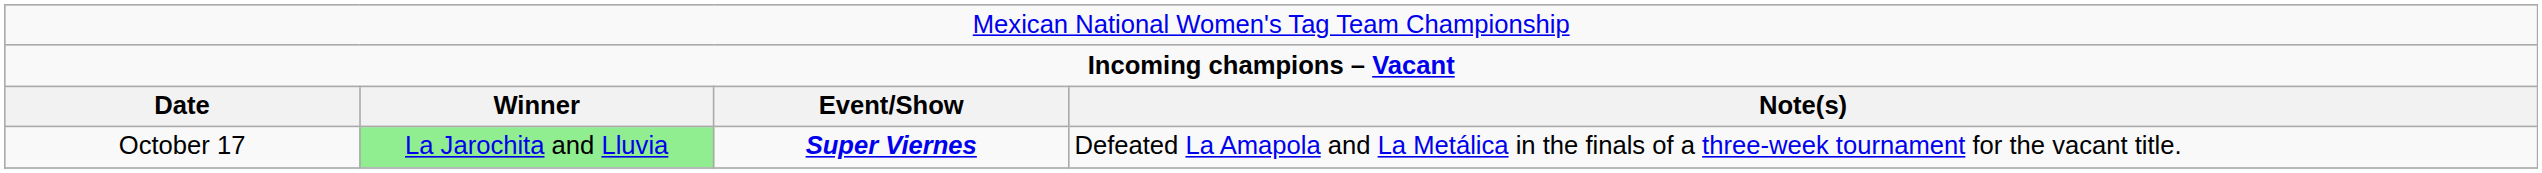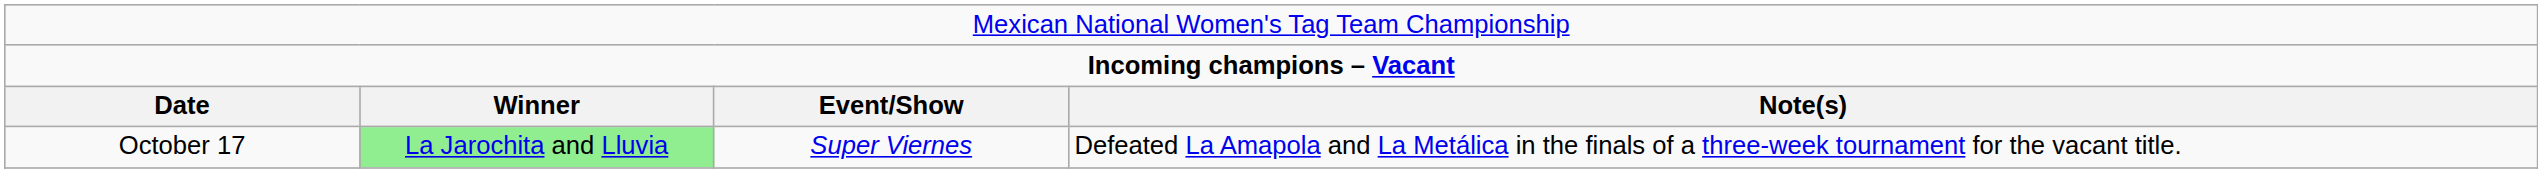October 17 | column 3: bold -> normal
